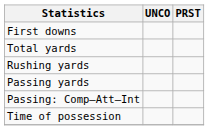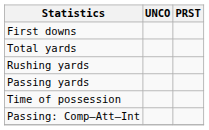rows swapped: Passing: Comp–Att–Int <-> Time of possession
